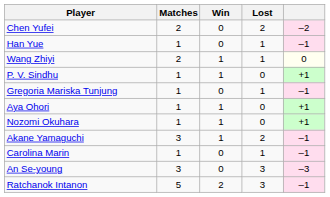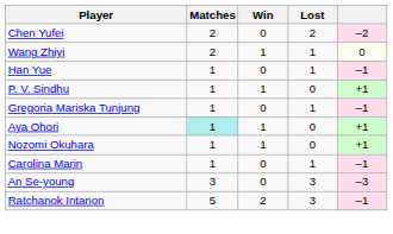rows swapped: Han Yue <-> Wang Zhiyi
Aya Ohori | Matches: no background -> paleturquoise background
- row: Akane Yamaguchi | 3 | 1 | 2 | –1
